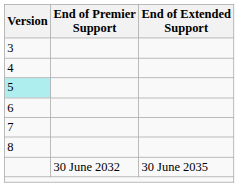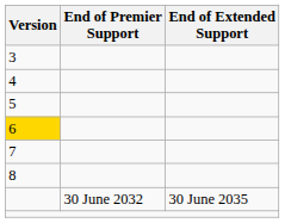5 | Version: paleturquoise background -> no background
6 | Version: no background -> gold background
